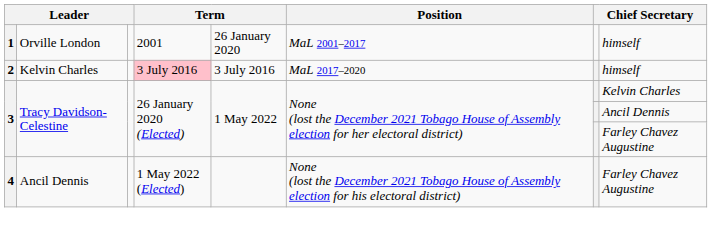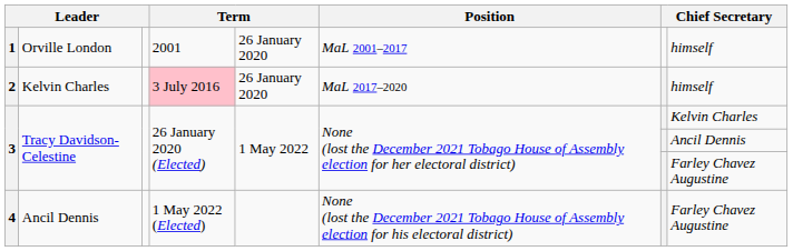2 | column 5: 3 July 2016 -> 26 January 2020
